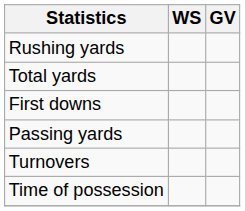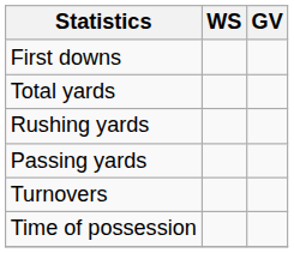rows swapped: First downs <-> Rushing yards
